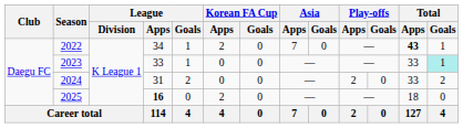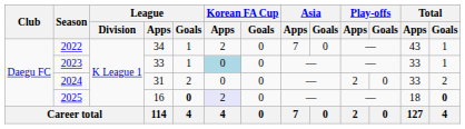2022 | Total / Apps: bold -> normal
2023 | Korean FA Cup / Apps: no background -> lightblue background
2023 | Total / Goals: paleturquoise background -> no background
2025 | League / Apps: bold -> normal
2025 | League / Goals: normal -> bold
2025 | Korean FA Cup / Apps: no background -> lavender background
2025 | Total / Goals: normal -> bold
